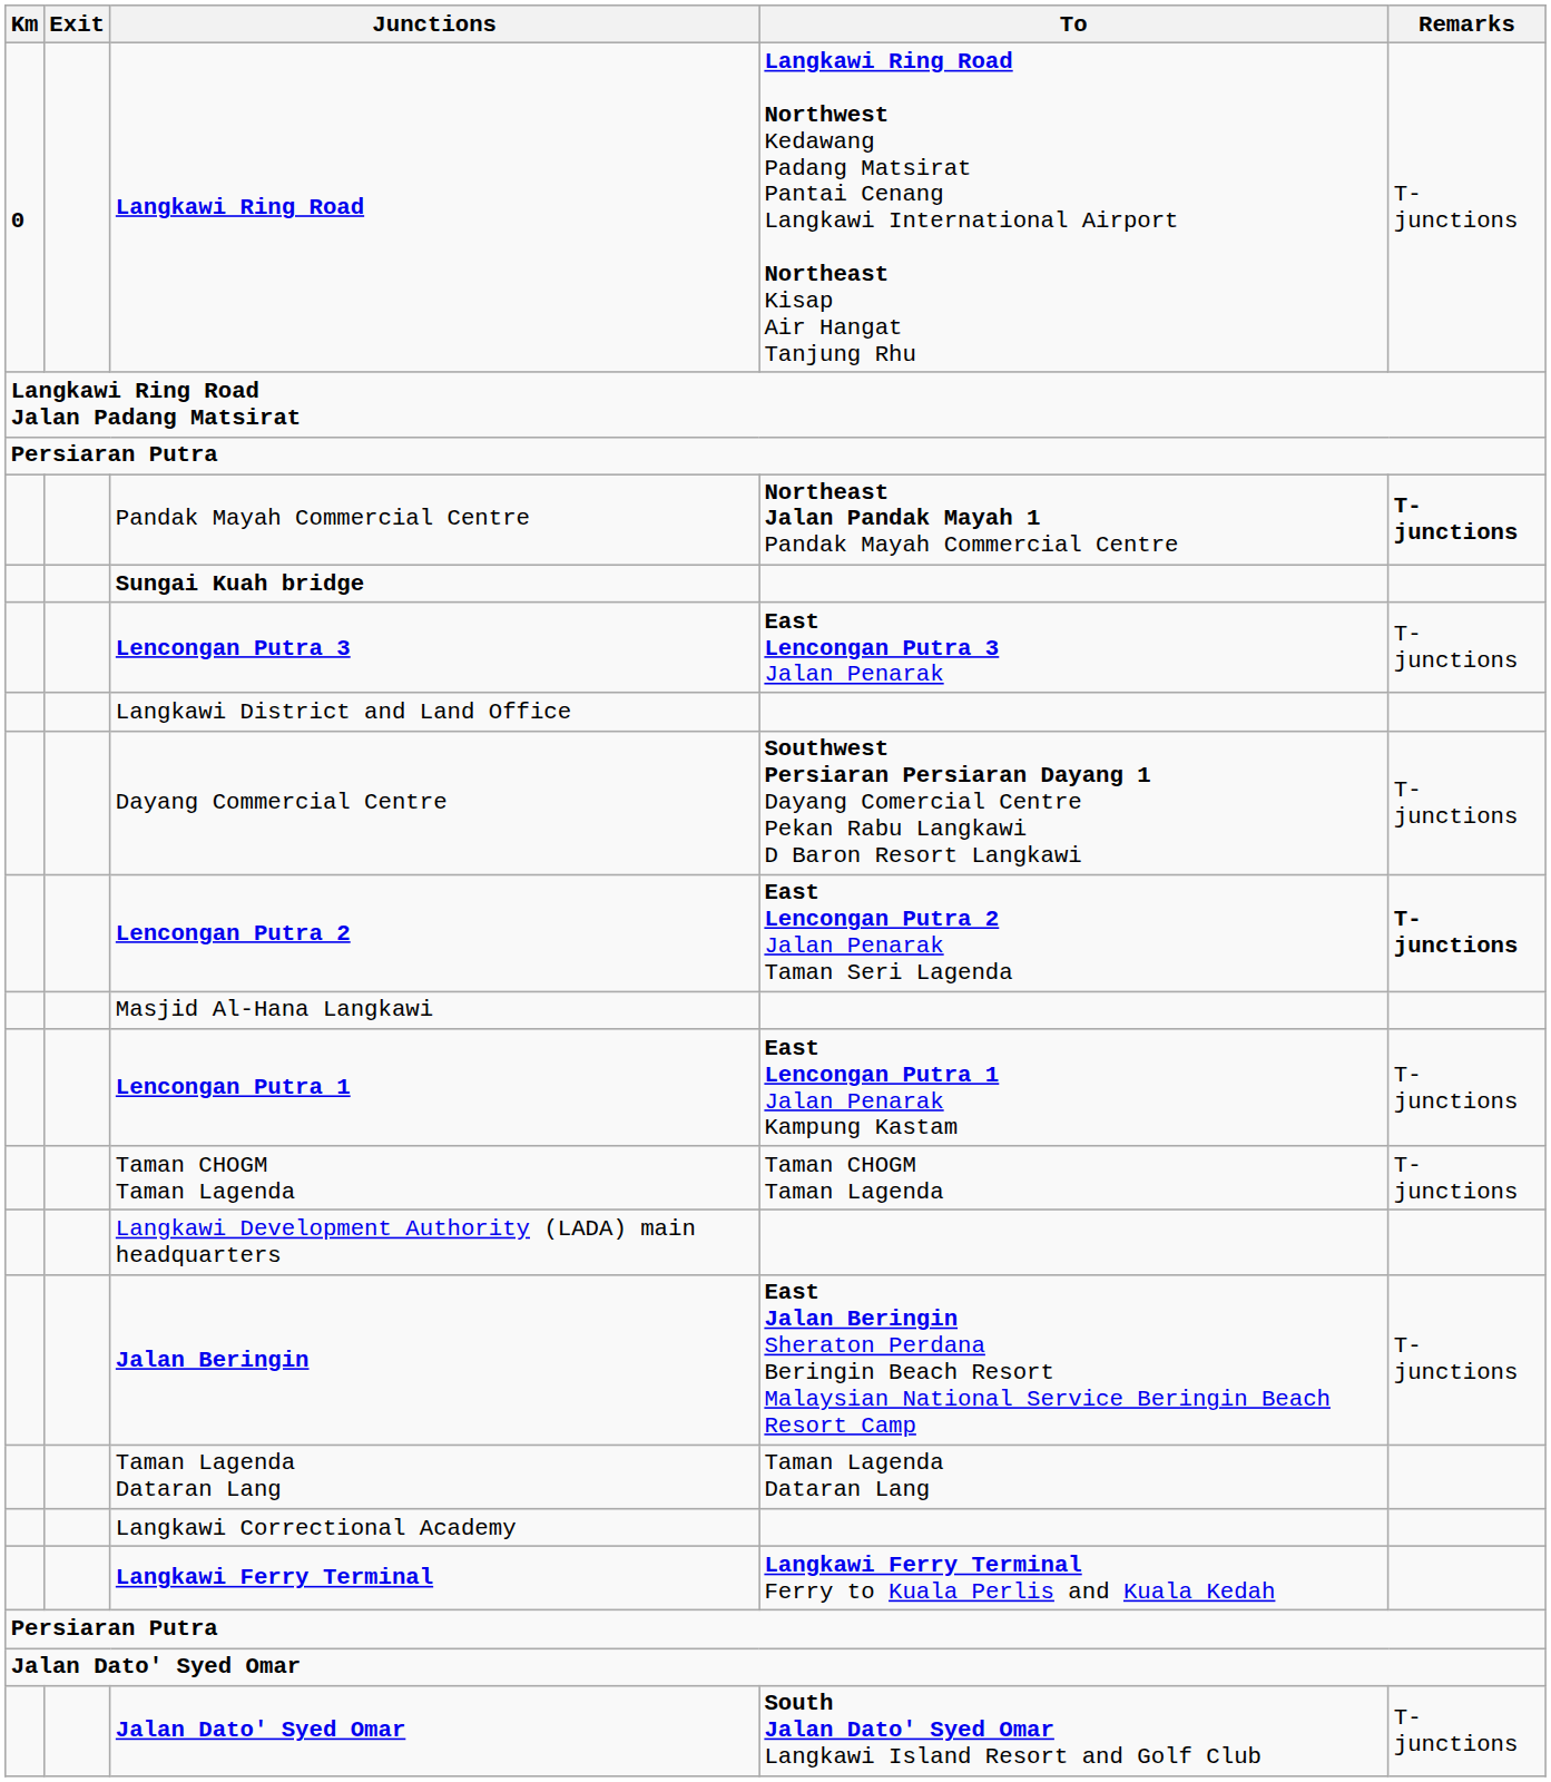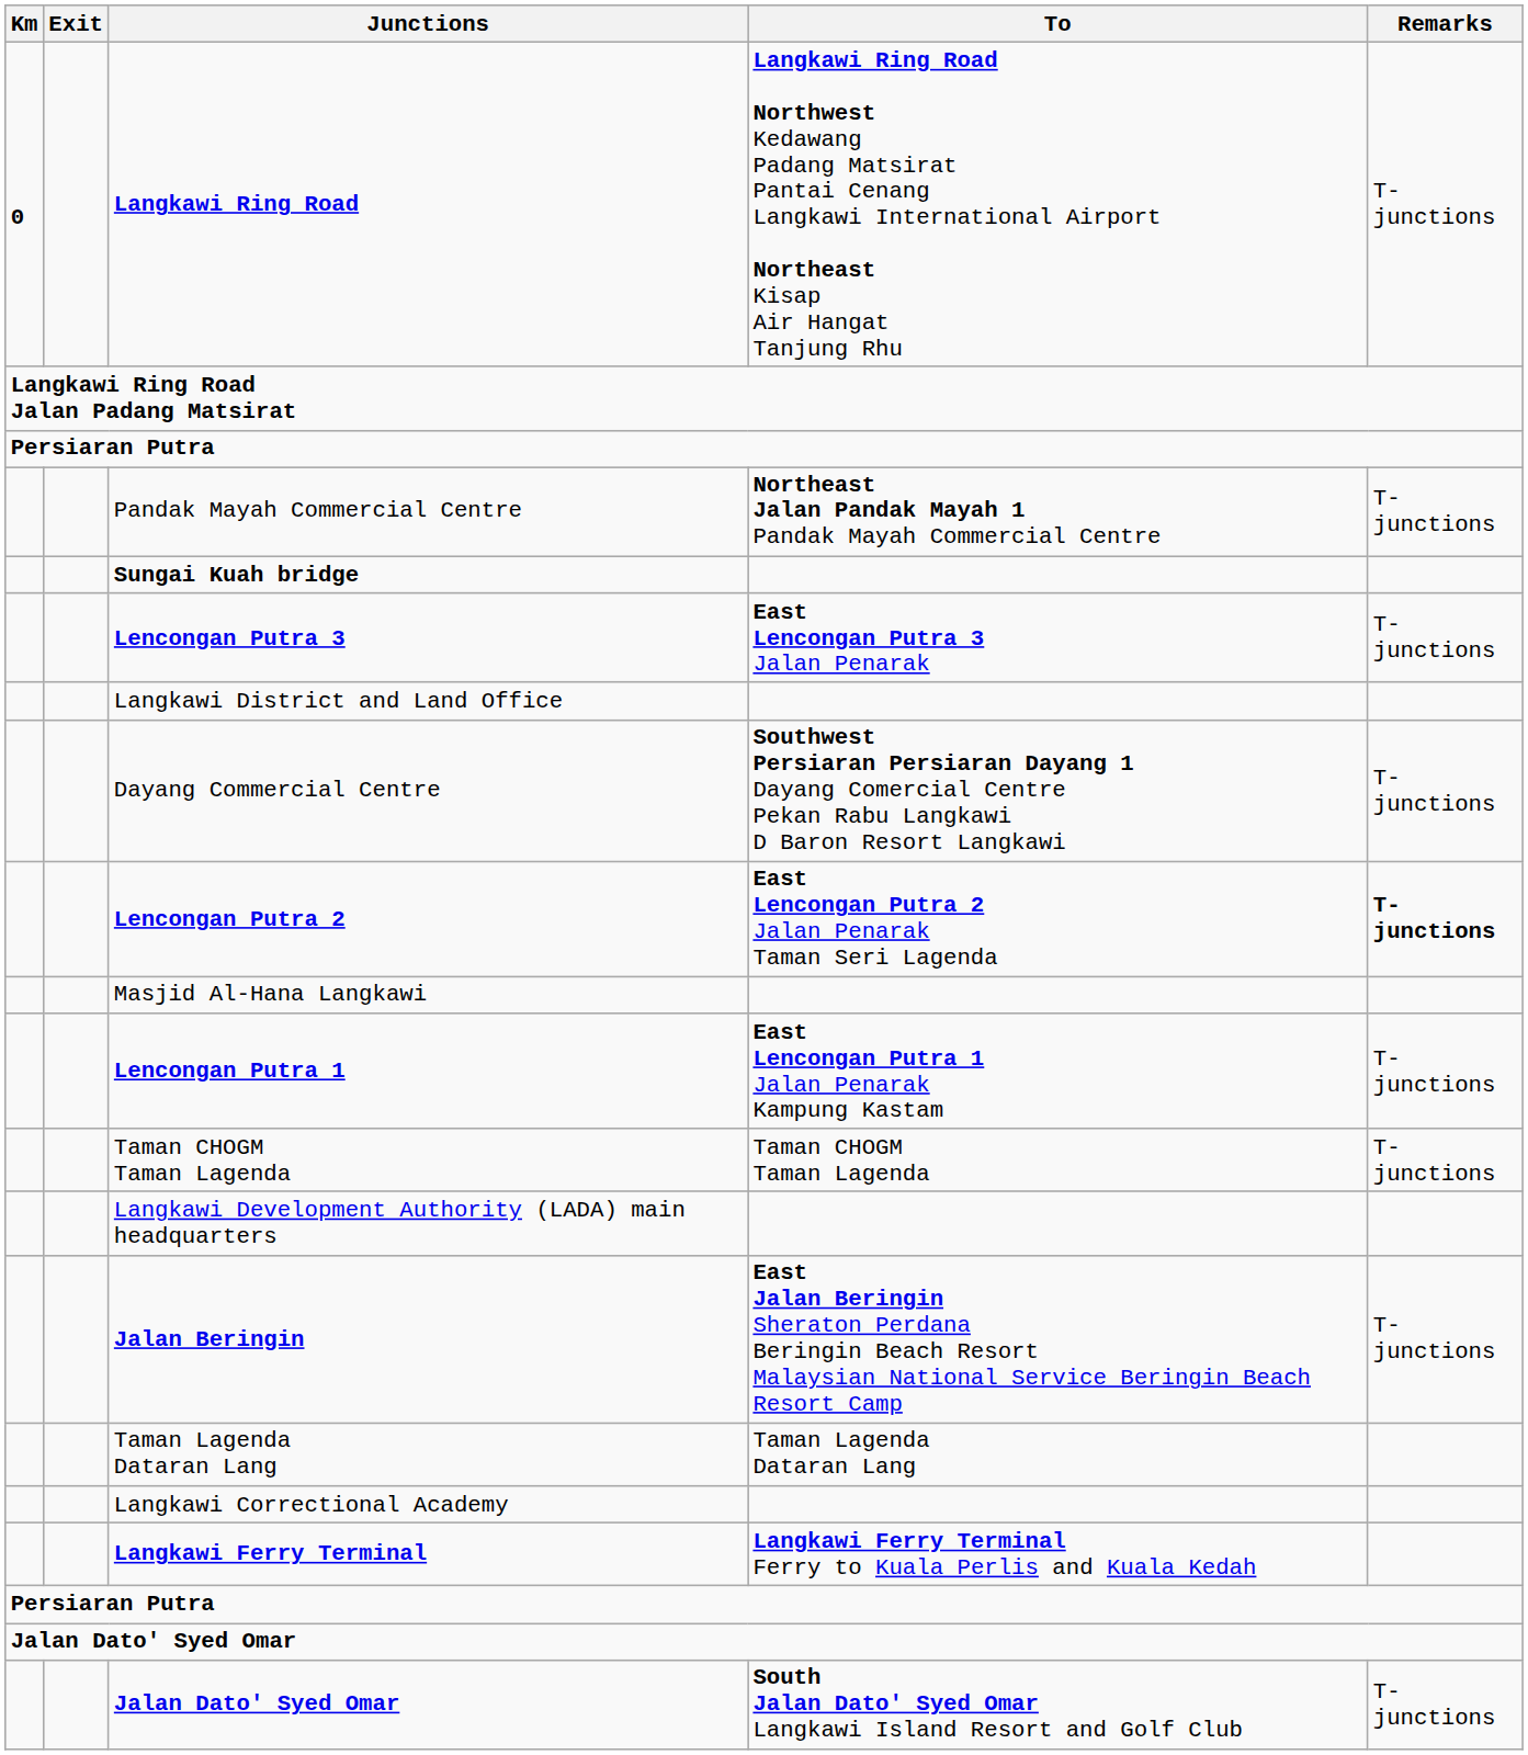Pandak Mayah Commercial Centre | Remarks: bold -> normal
